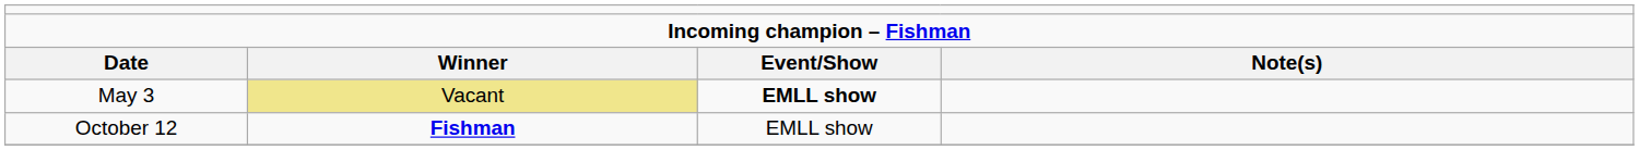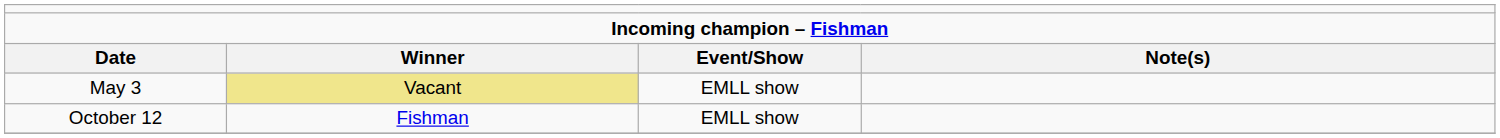May 3 | column 3: bold -> normal
October 12 | column 2: bold -> normal
